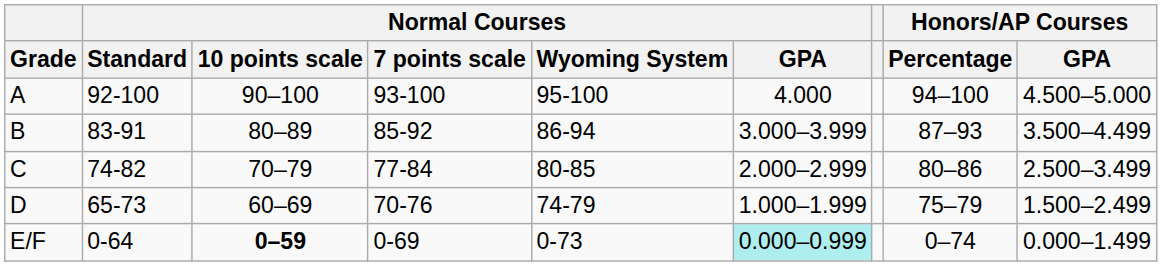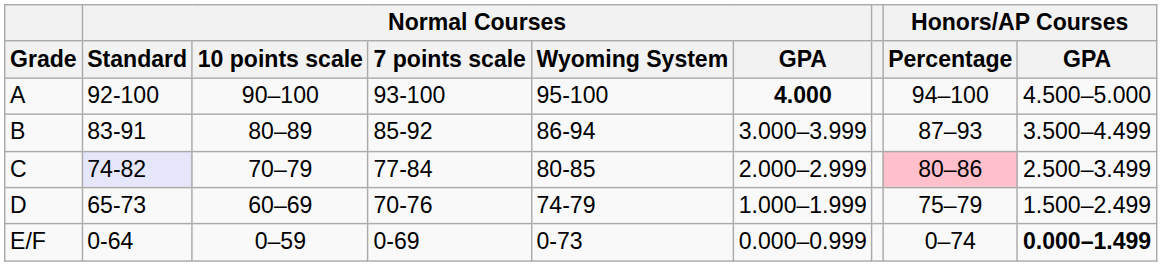A | Normal Courses / GPA: normal -> bold
C | Normal Courses / Standard: no background -> lavender background
C | Honors/AP Courses / Percentage: no background -> pink background
E/F | Normal Courses / 10 points scale: bold -> normal
E/F | Normal Courses / GPA: paleturquoise background -> no background
E/F | Honors/AP Courses / GPA: normal -> bold
